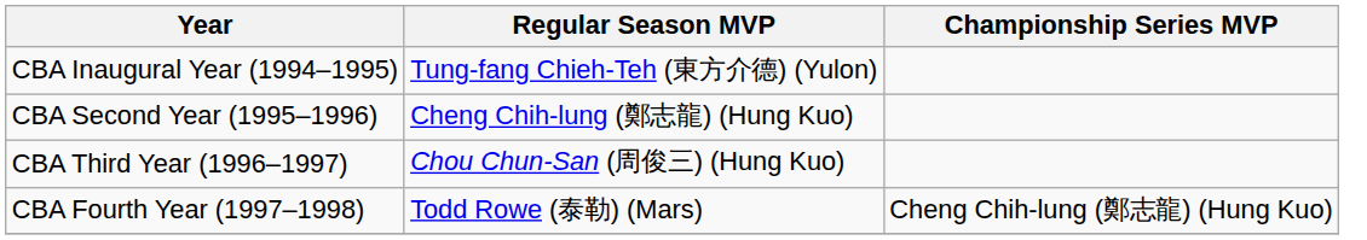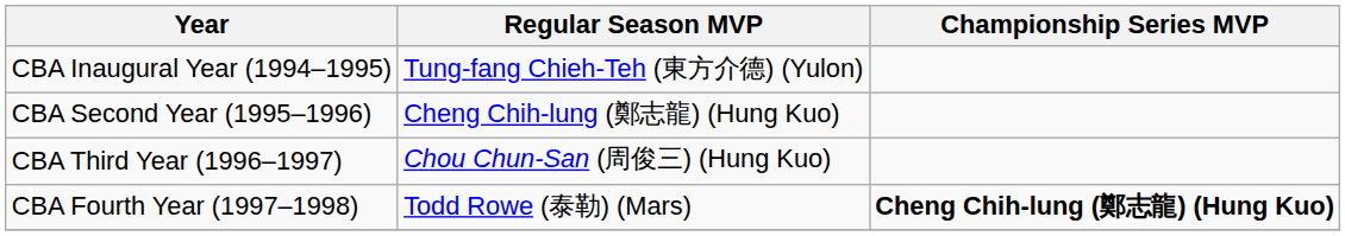CBA Fourth Year (1997–1998) | Championship Series MVP: normal -> bold
